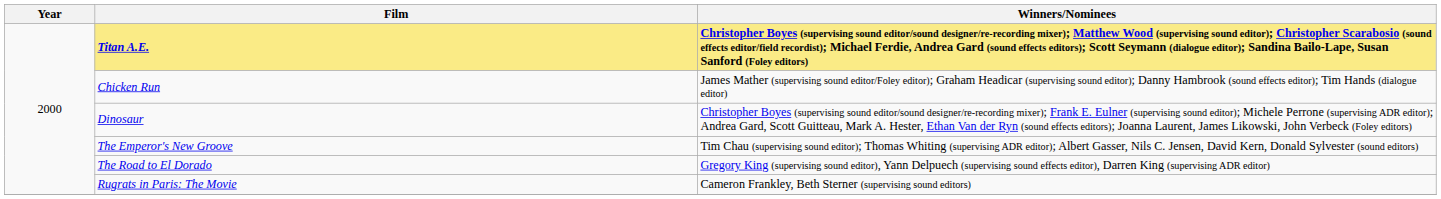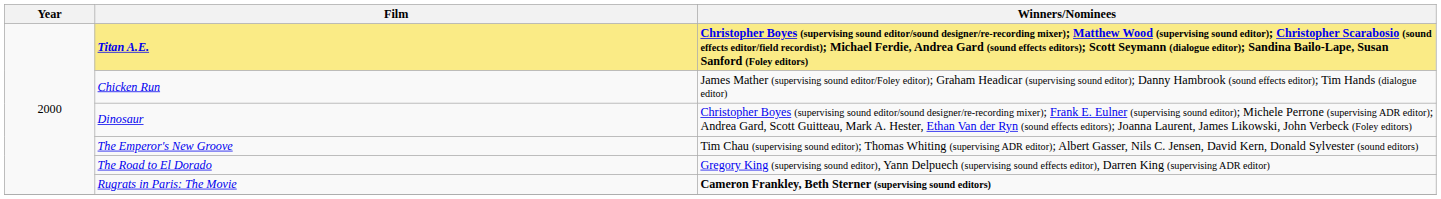Rugrats in Paris: The Movie | Winners/Nominees: normal -> bold
